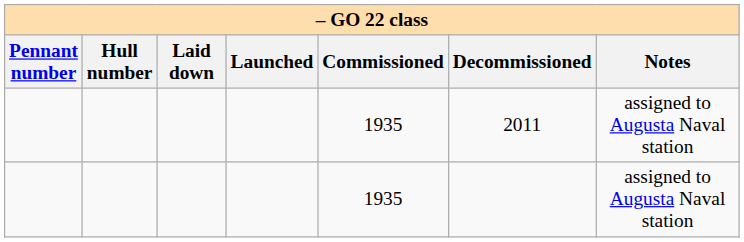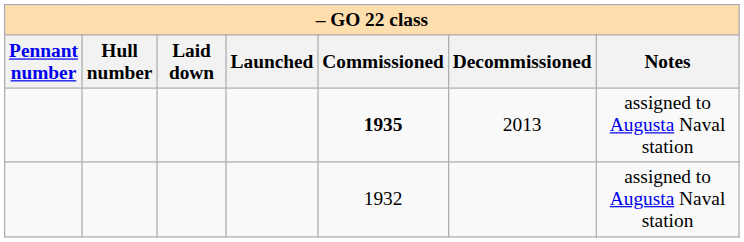row 3 | Commissioned: normal -> bold
row 3 | Decommissioned: 2011 -> 2013
row 4 | Commissioned: 1935 -> 1932
